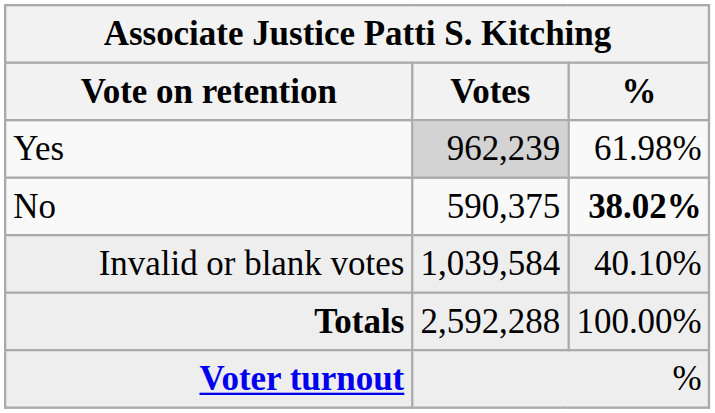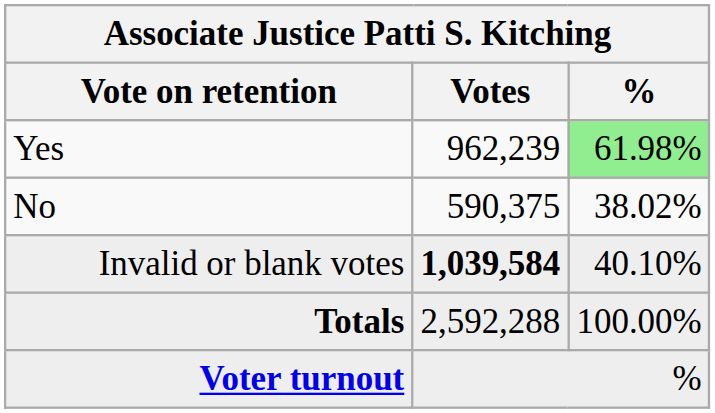Yes | Votes: lightgrey background -> no background
Yes | %: no background -> lightgreen background
No | %: bold -> normal
Invalid or blank votes | Votes: normal -> bold
